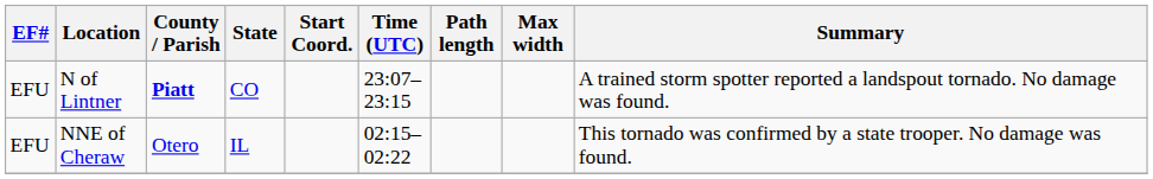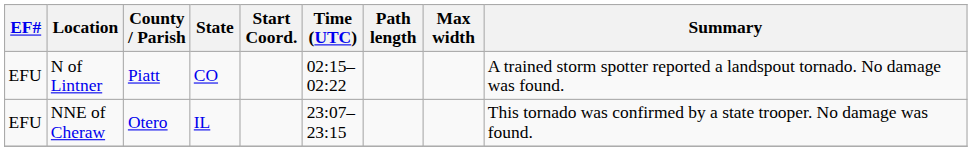N of Lintner | County / Parish: bold -> normal
N of Lintner | Time (UTC): 23:07–23:15 -> 02:15–02:22
NNE of Cheraw | Time (UTC): 02:15–02:22 -> 23:07–23:15
